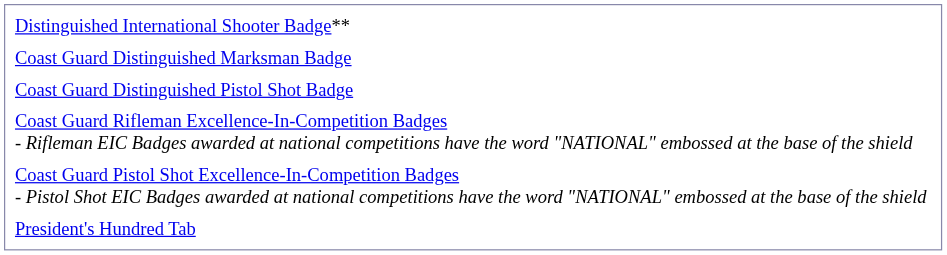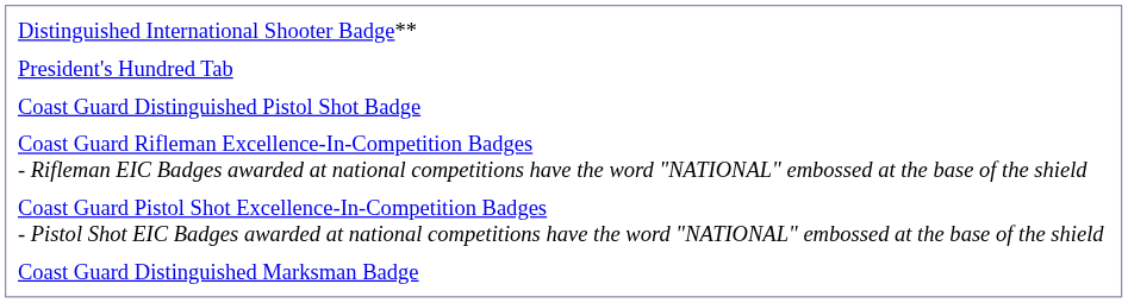row 2 | column 1: Coast Guard Distinguished Marksman Badge -> President's Hundred Tab
row 6 | column 1: President's Hundred Tab -> Coast Guard Distinguished Marksman Badge
